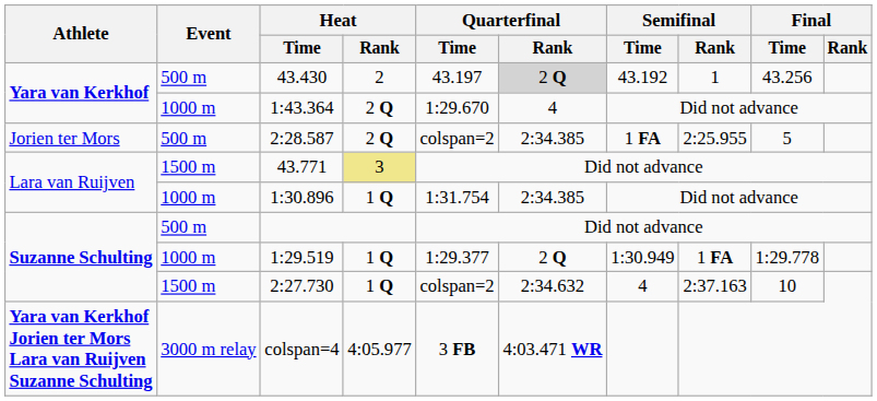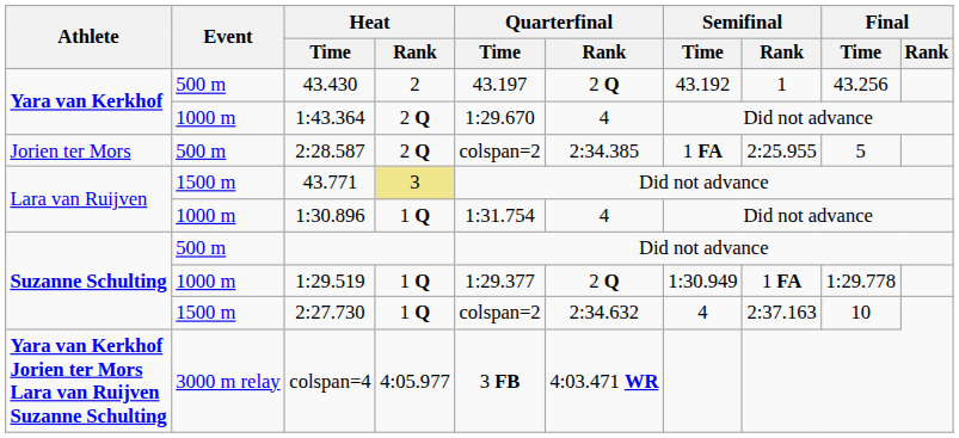43.430 | Quarterfinal / Rank: lightgrey background -> no background
1:30.896 | Quarterfinal / Rank: 2:34.385 -> 4
